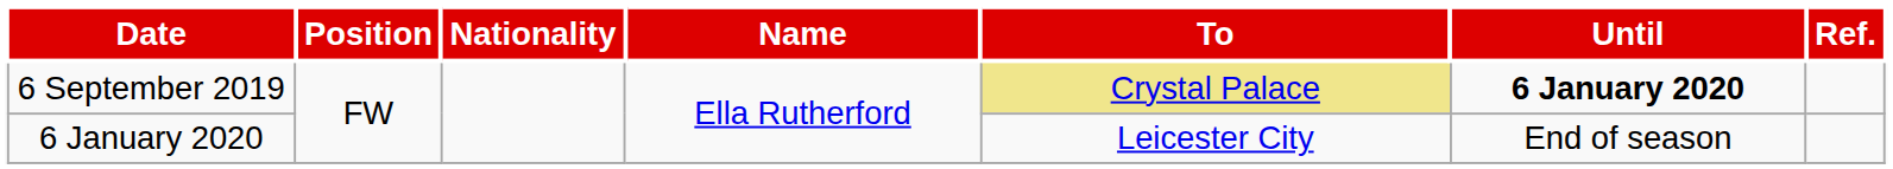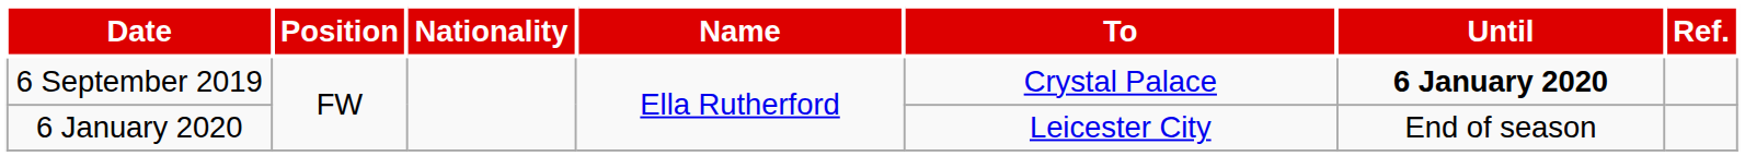6 September 2019 | To: khaki background -> no background
